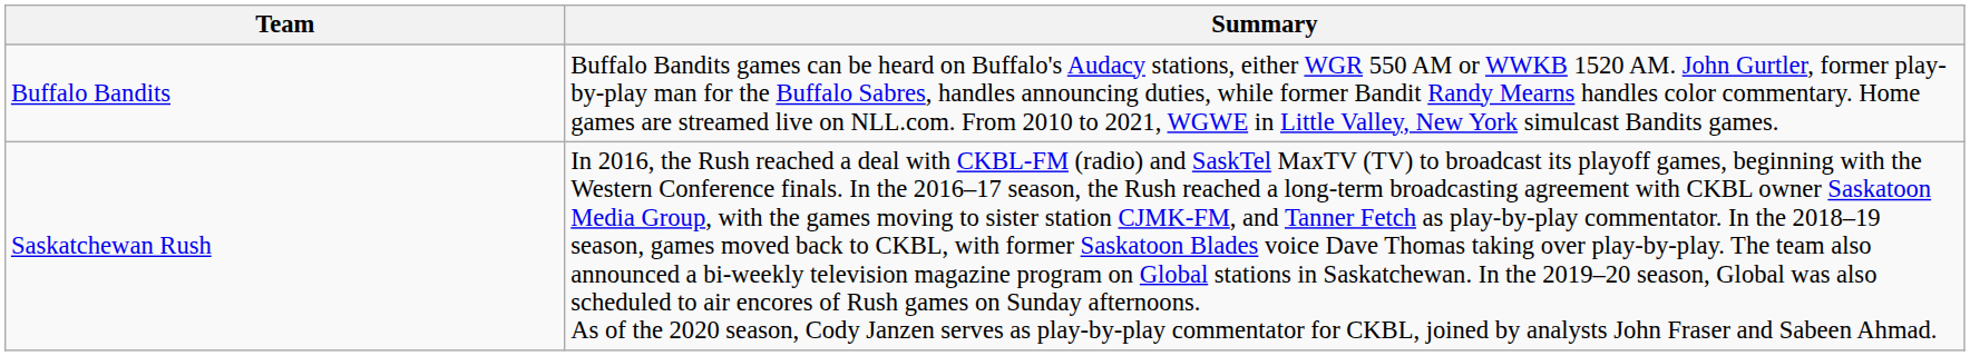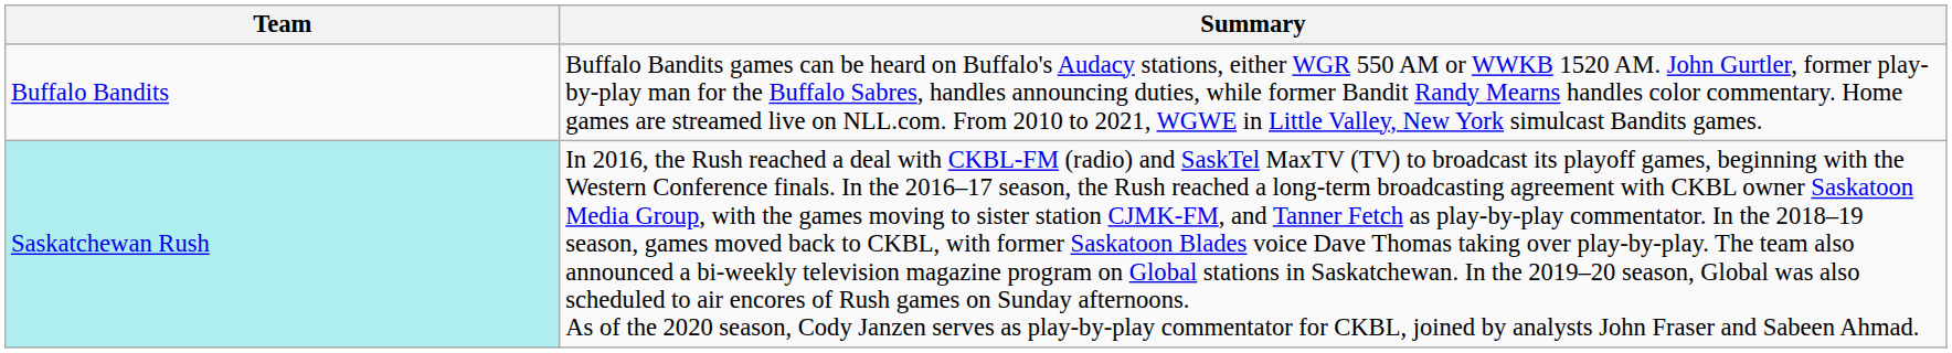Saskatchewan Rush | Team: no background -> paleturquoise background
